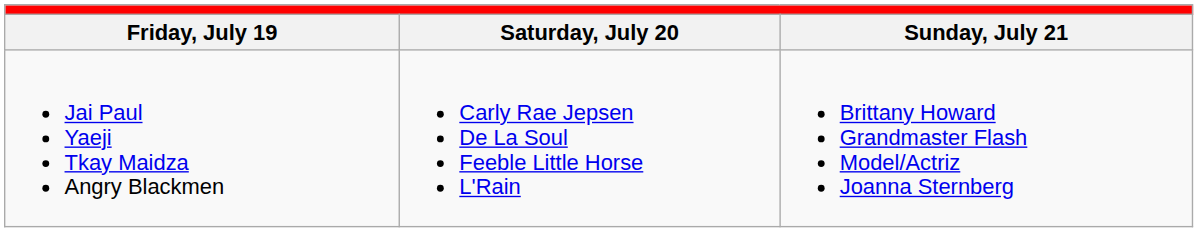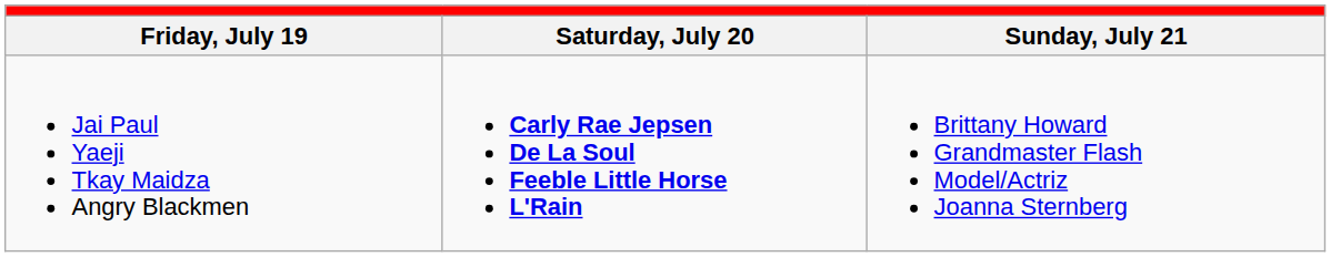Jai Paul Yaeji Tkay Maidza Angry Blackmen | column 2: normal -> bold
